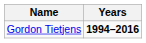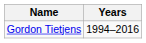Gordon Tietjens | Years: bold -> normal
